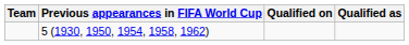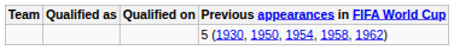columns swapped: Qualified as <-> Previous appearances in FIFA World Cup
